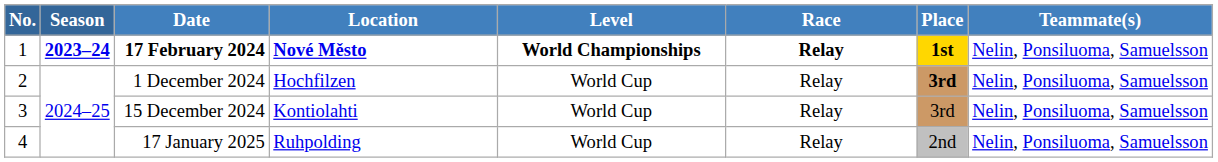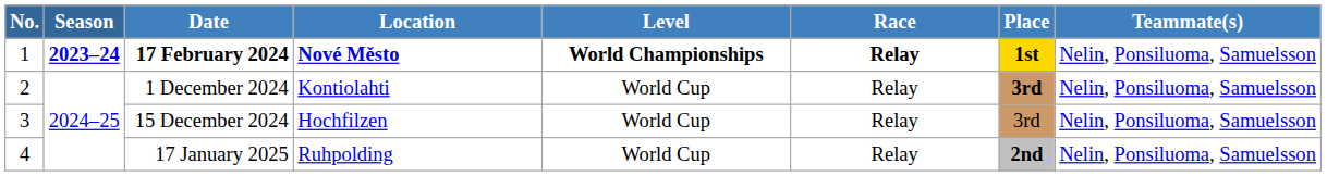1 December 2024 | Location: Hochfilzen -> Kontiolahti
15 December 2024 | Location: Kontiolahti -> Hochfilzen
17 January 2025 | Place: normal -> bold
